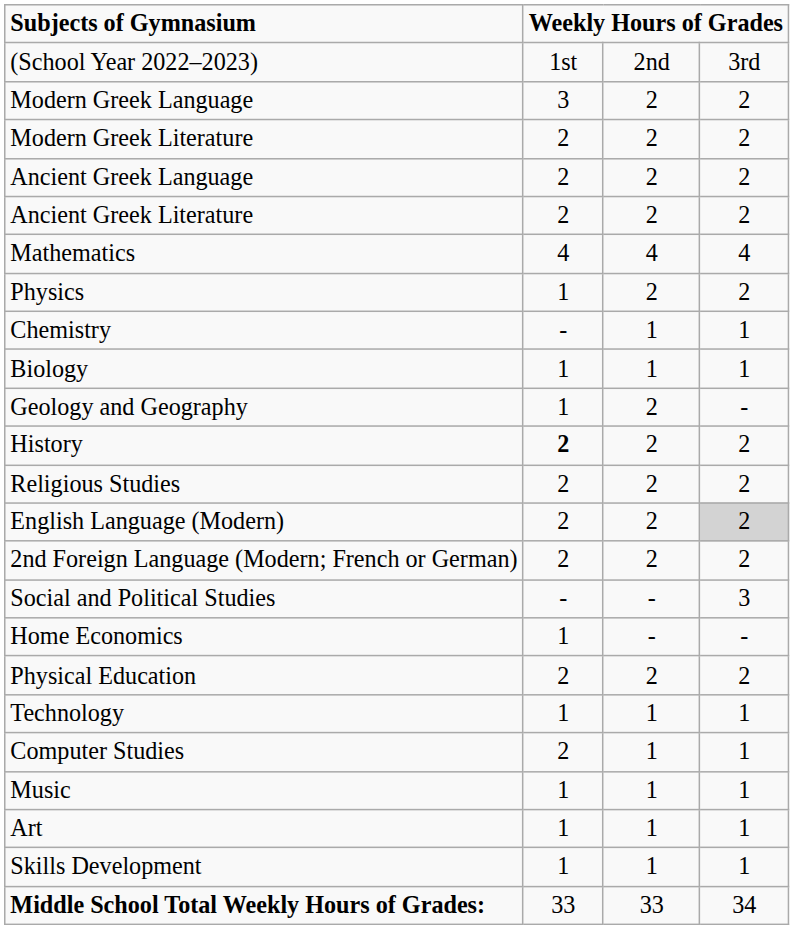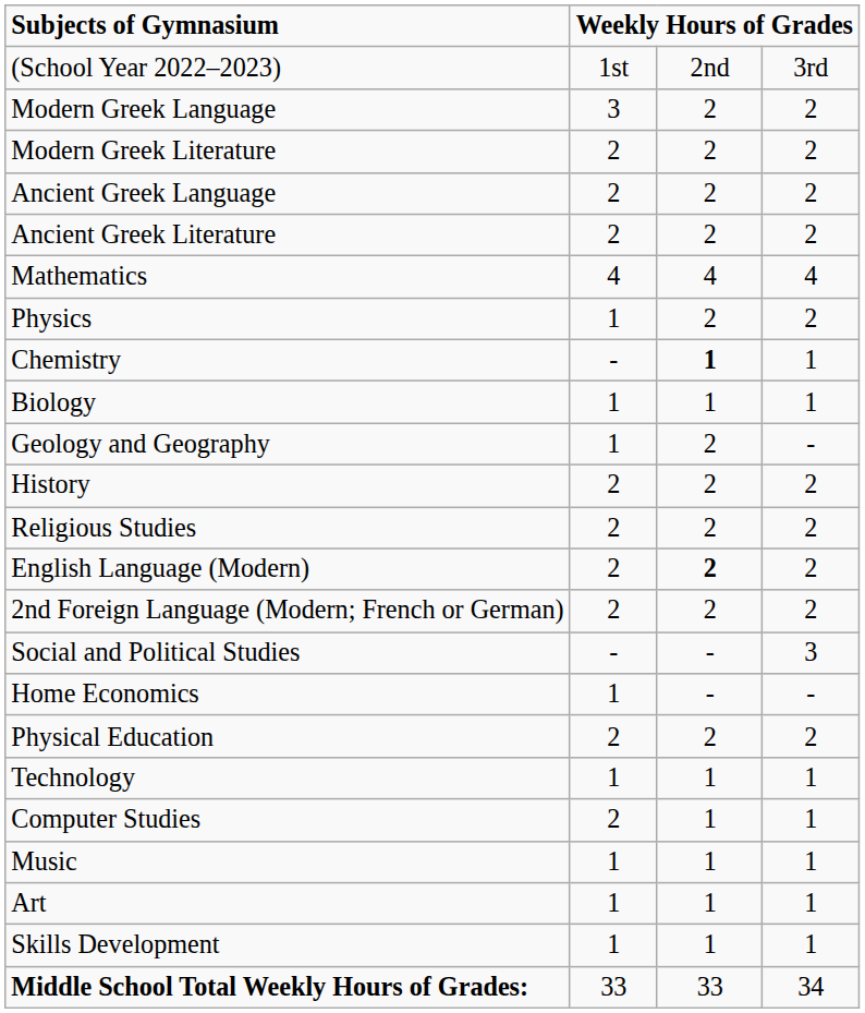Chemistry | column 3: normal -> bold
History | column 2: bold -> normal
English Language (Modern) | column 3: normal -> bold
English Language (Modern) | column 4: lightgrey background -> no background
